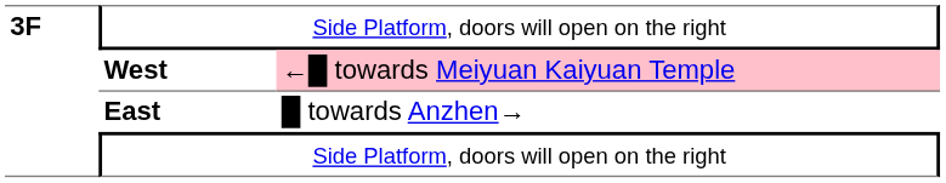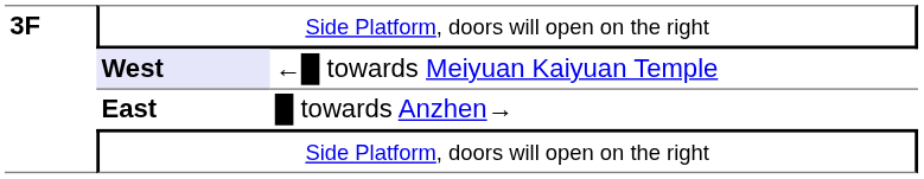West | column 2: no background -> lavender background
West | column 3: pink background -> no background
